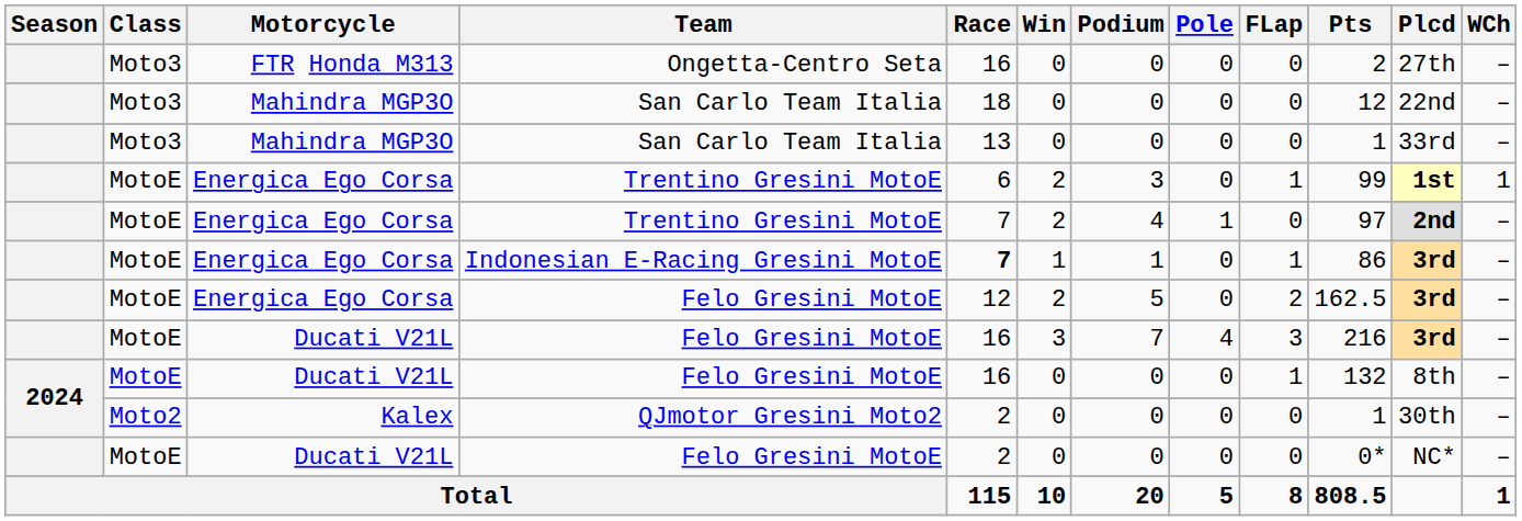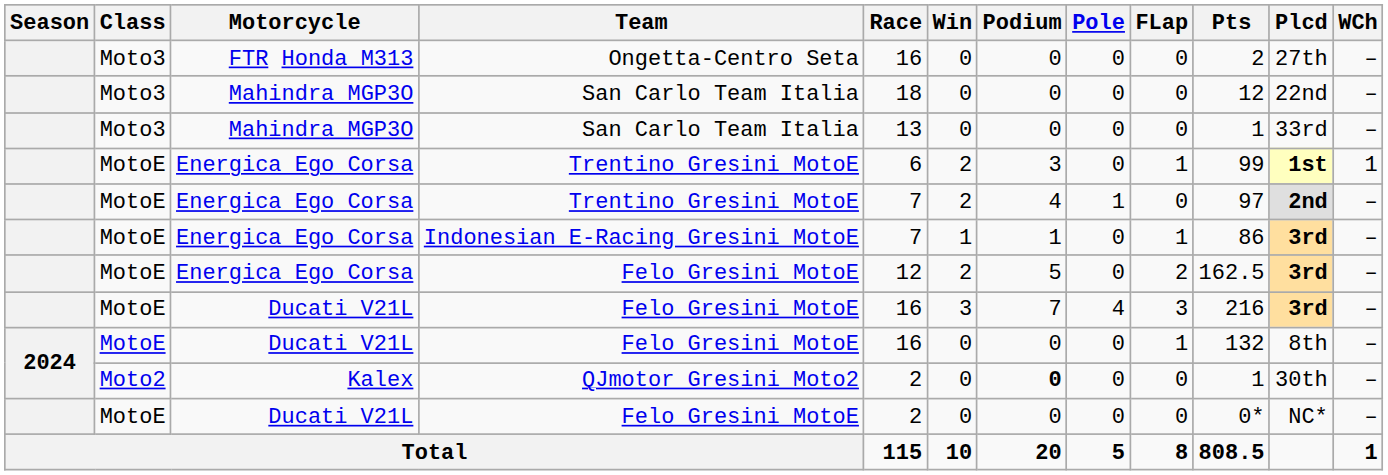Indonesian E-Racing Gresini MotoE | Race: bold -> normal
QJmotor Gresini Moto2 | Podium: normal -> bold
